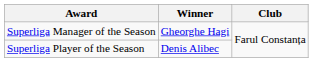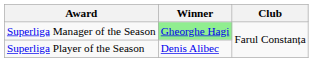Superliga Manager of the Season | Winner: no background -> lightgreen background
